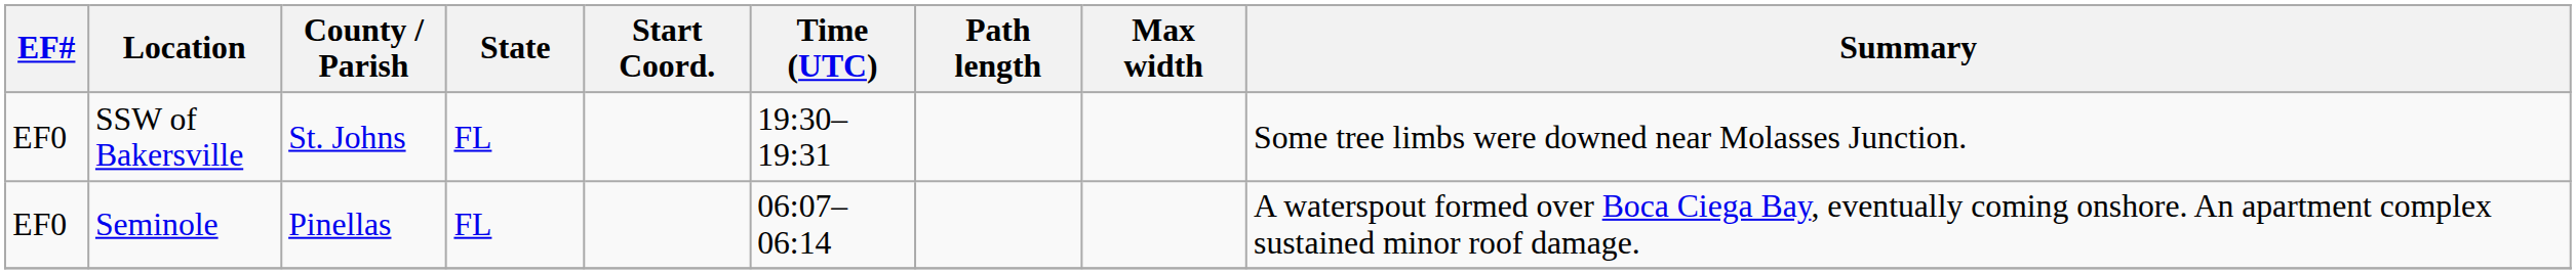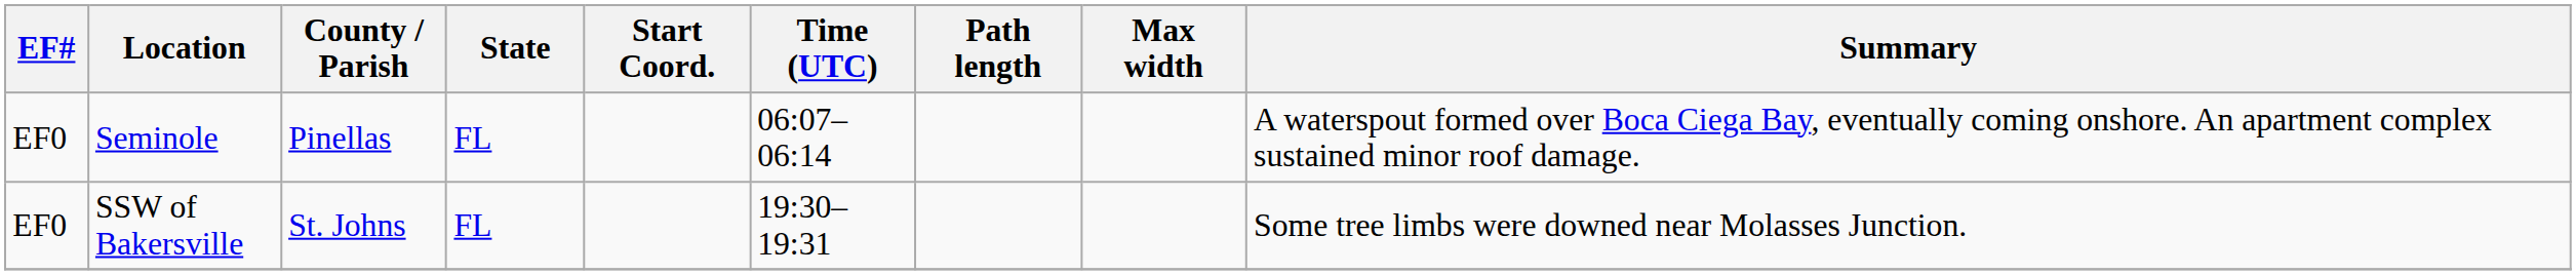rows swapped: Seminole <-> SSW of Bakersville
